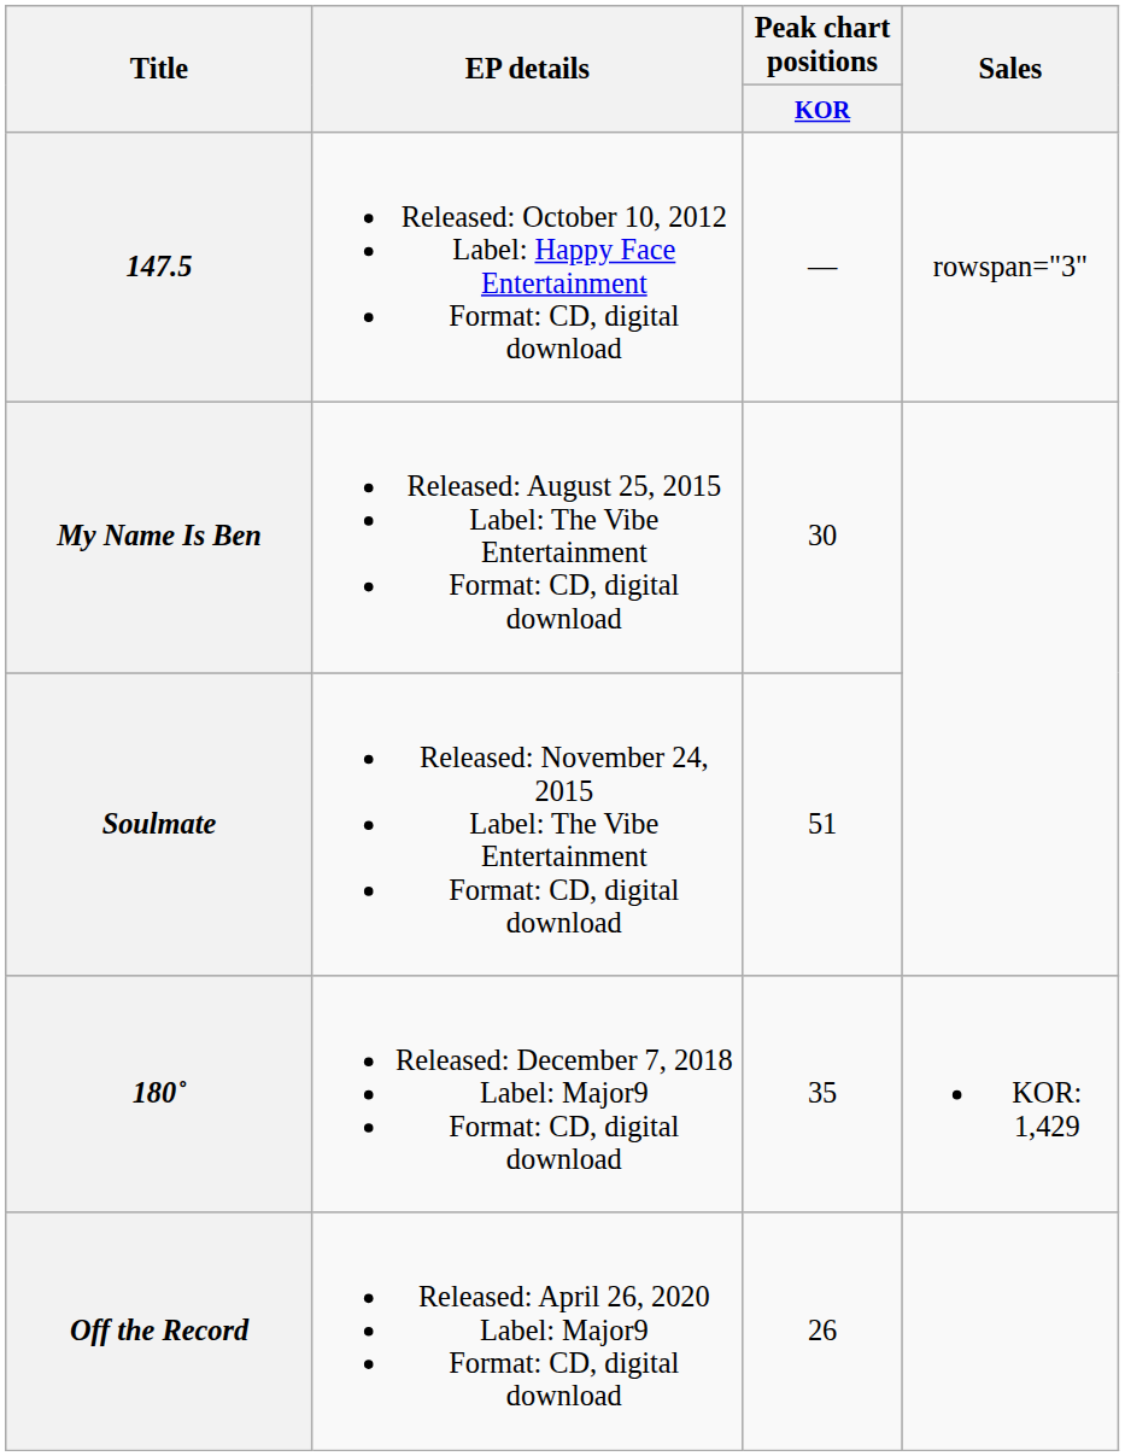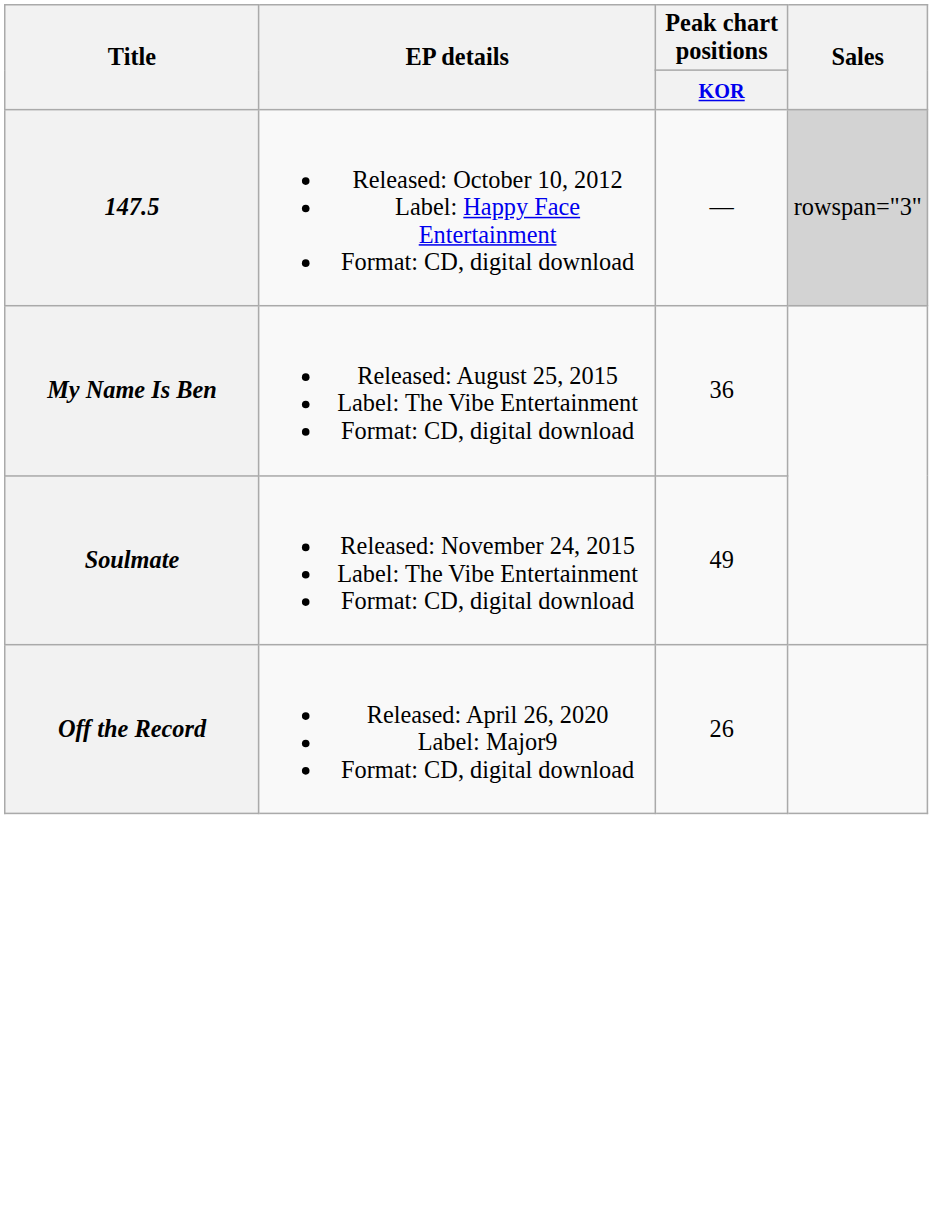147.5 | Sales: no background -> lightgrey background
My Name Is Ben | Peak chart positions / KOR: 30 -> 36
Soulmate | Peak chart positions / KOR: 51 -> 49
- row: 180˚ | Released: December 7, 2018 Label: Major9 Format: CD, digital download | 35 | KOR: 1,429
